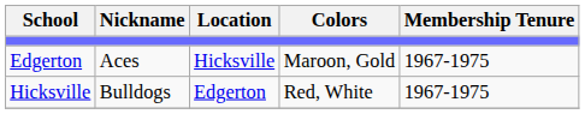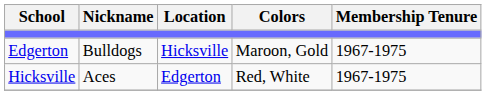row 3 | Nickname: Aces -> Bulldogs
row 4 | Nickname: Bulldogs -> Aces
